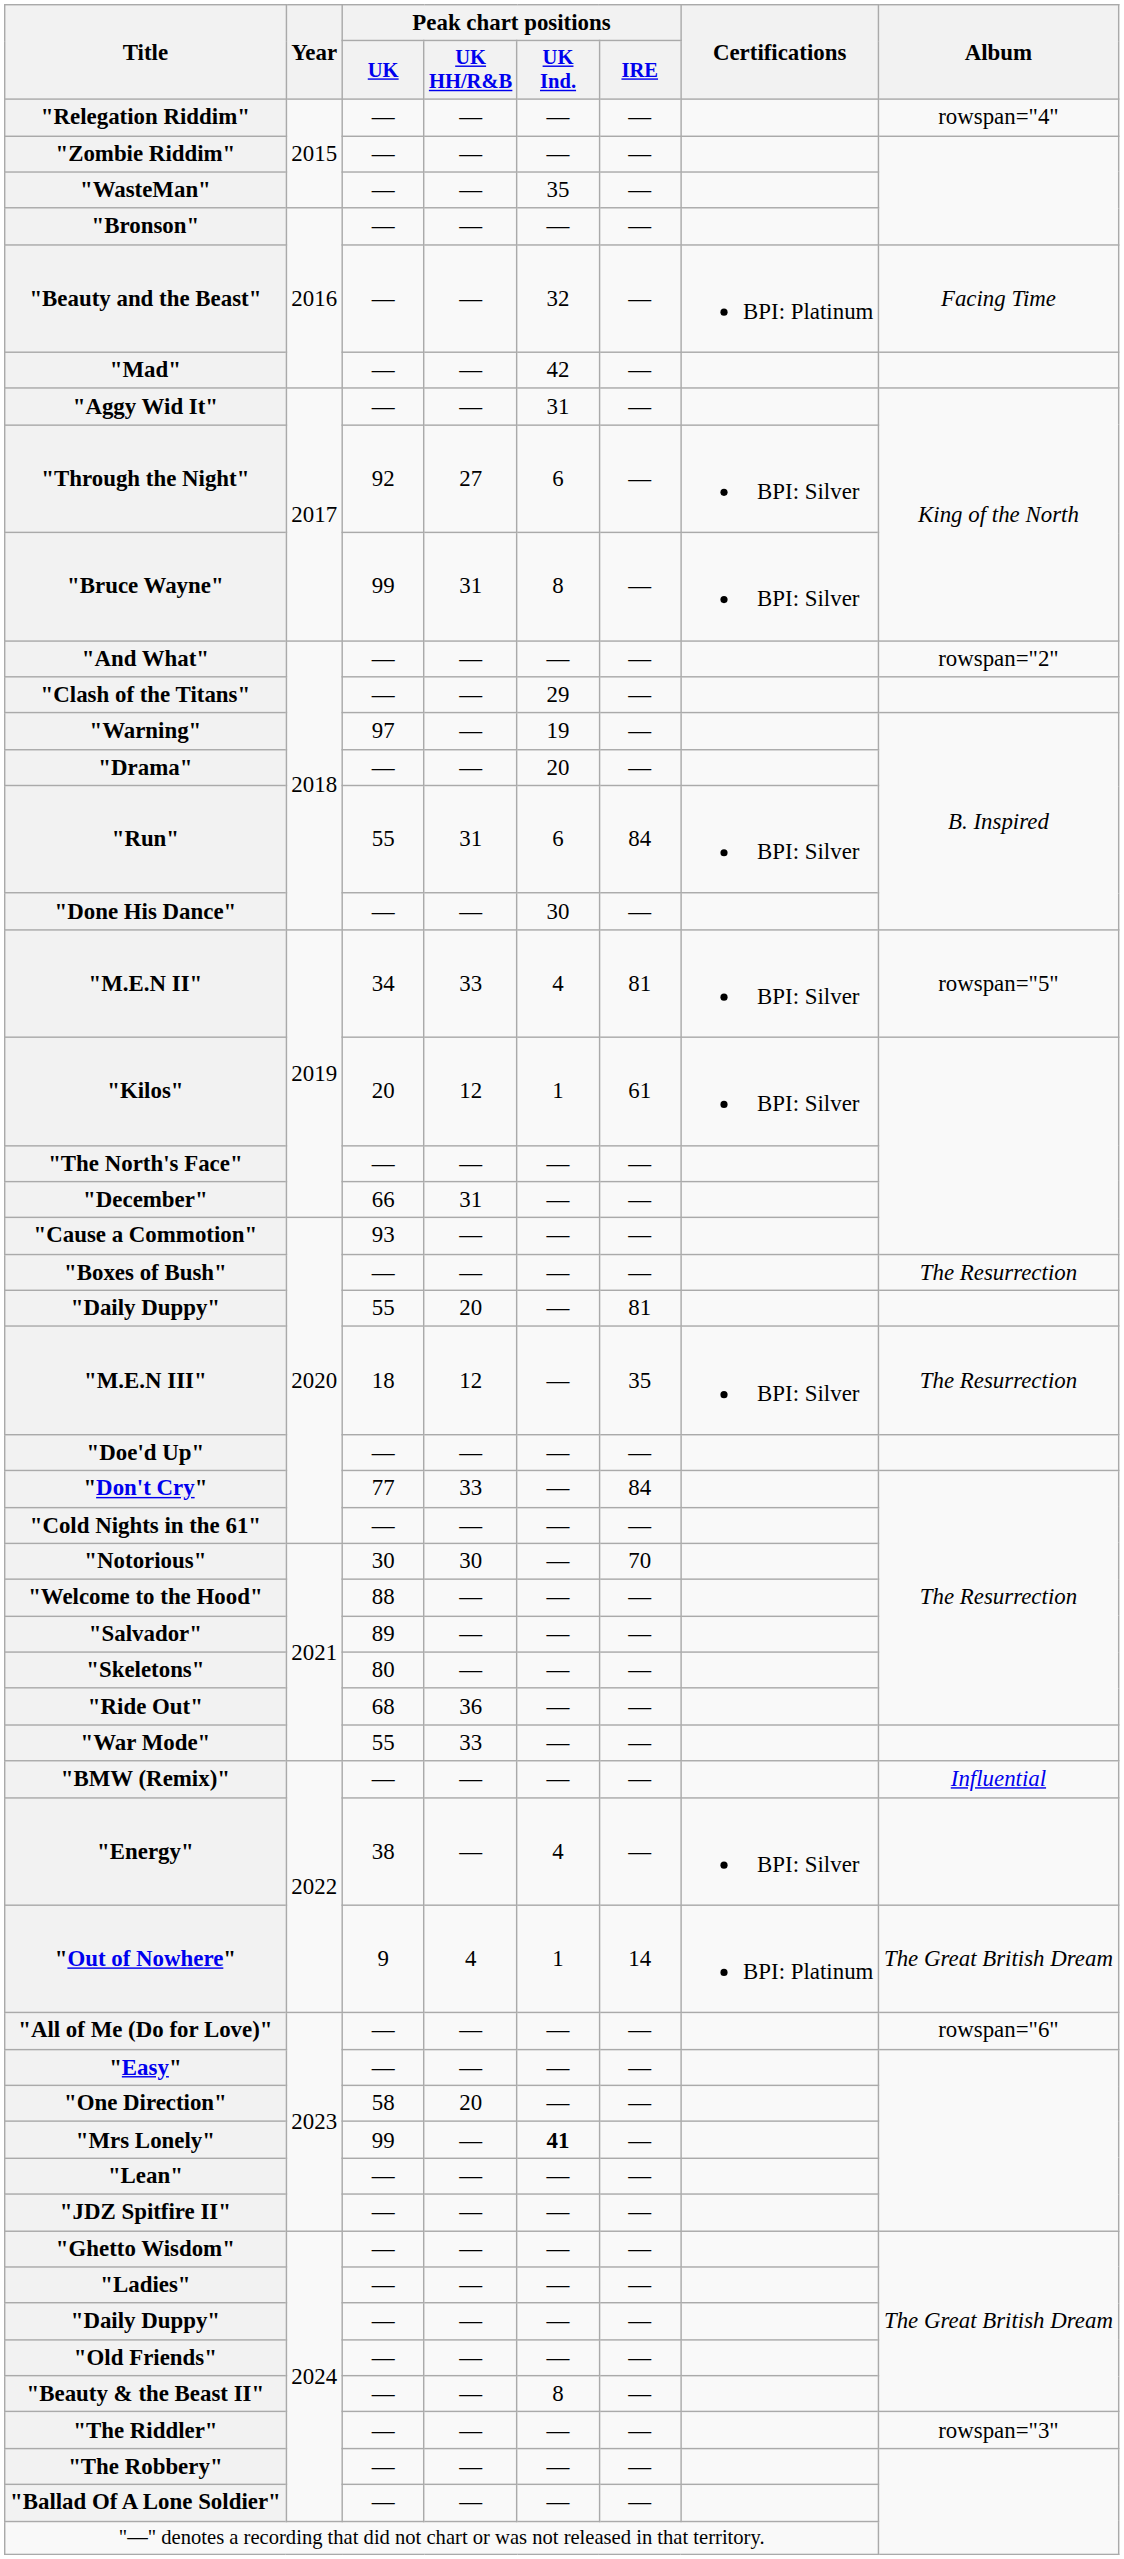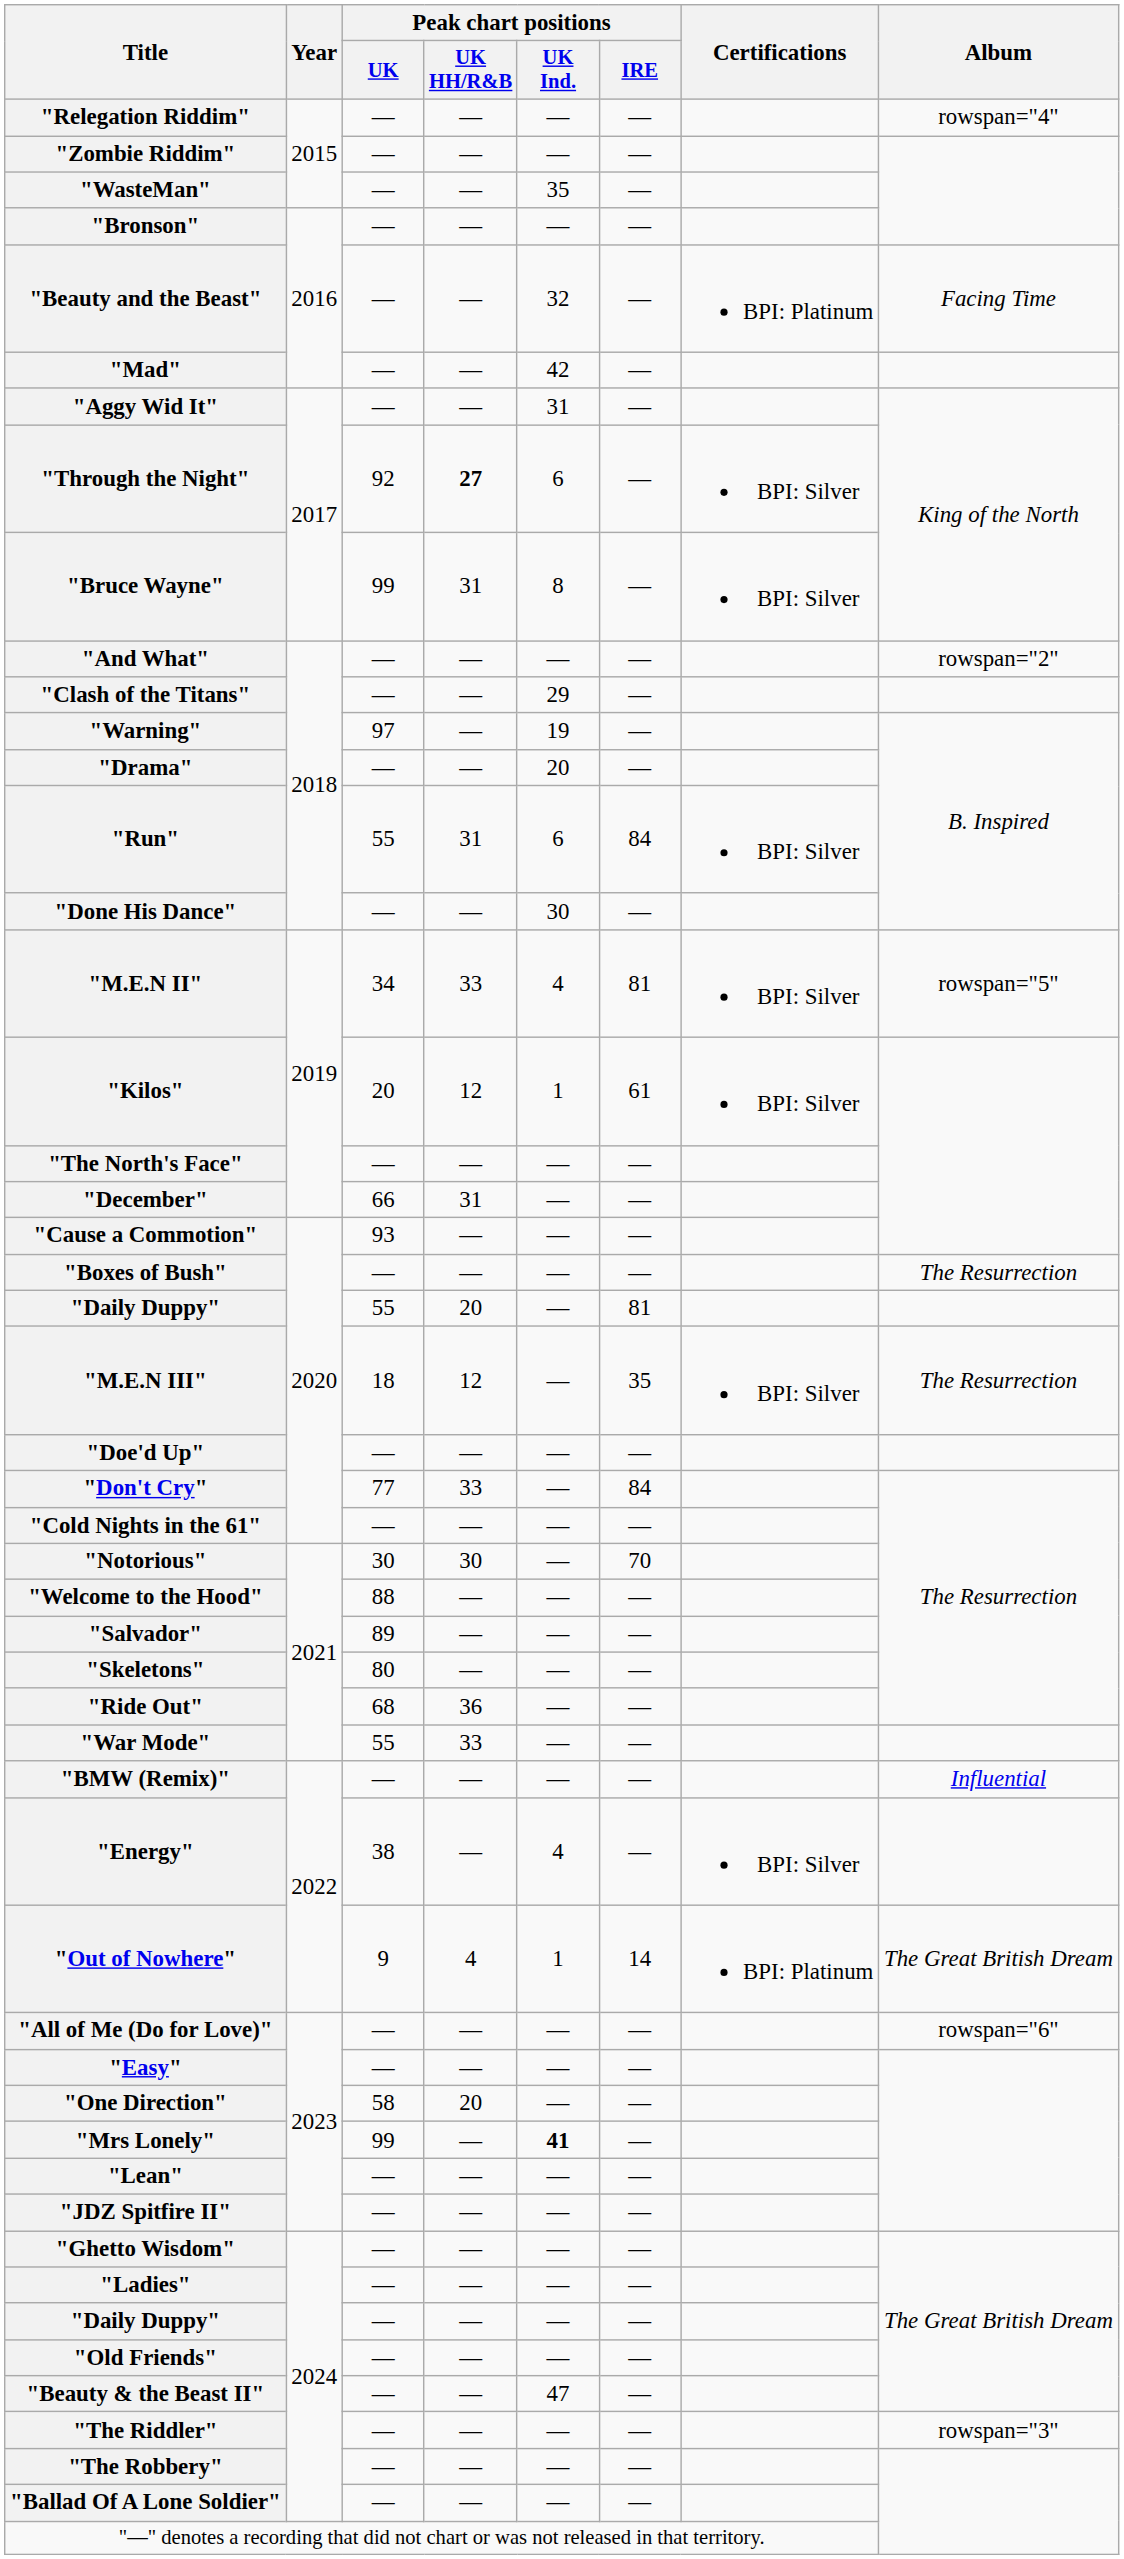"Through the Night" | Peak chart positions / UK HH/R&B: normal -> bold
"Beauty & the Beast II" | Peak chart positions / UK Ind.: 8 -> 47
